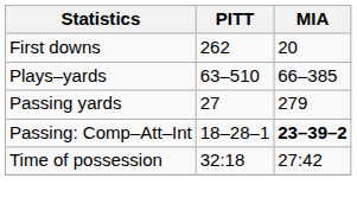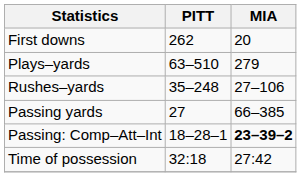Plays–yards | MIA: 66–385 -> 279
+ row: Rushes–yards | 35–248 | 27–106
Passing yards | MIA: 279 -> 66–385
